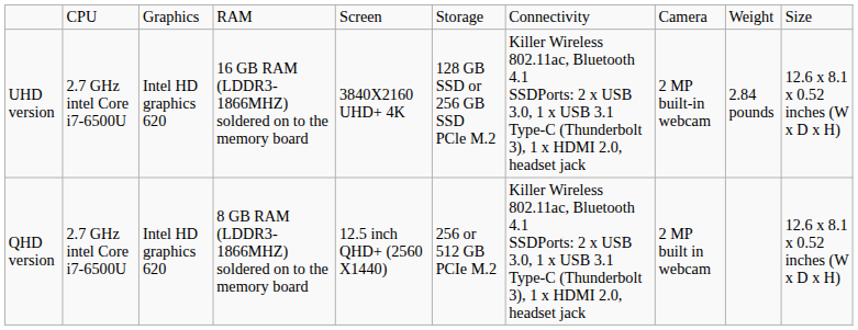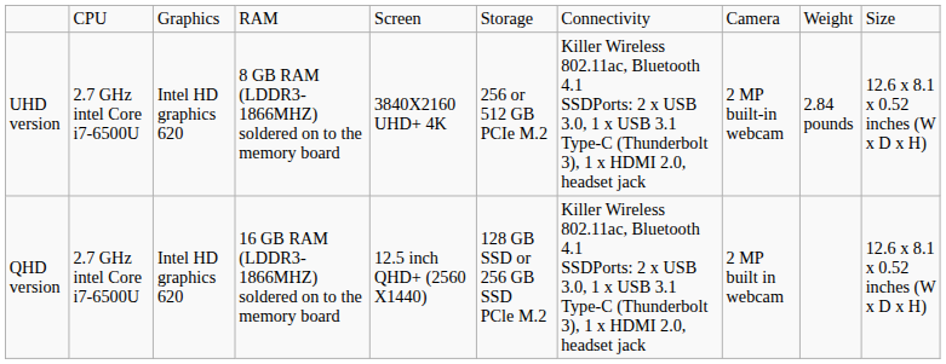UHD version | column 4: 16 GB RAM (LDDR3-1866MHZ) soldered on to the memory board -> 8 GB RAM (LDDR3-1866MHZ) soldered on to the memory board
UHD version | column 6: 128 GB SSD or 256 GB SSD PCle M.2 -> 256 or 512 GB PCIe M.2
QHD version | column 4: 8 GB RAM (LDDR3-1866MHZ) soldered on to the memory board -> 16 GB RAM (LDDR3-1866MHZ) soldered on to the memory board
QHD version | column 6: 256 or 512 GB PCIe M.2 -> 128 GB SSD or 256 GB SSD PCle M.2
